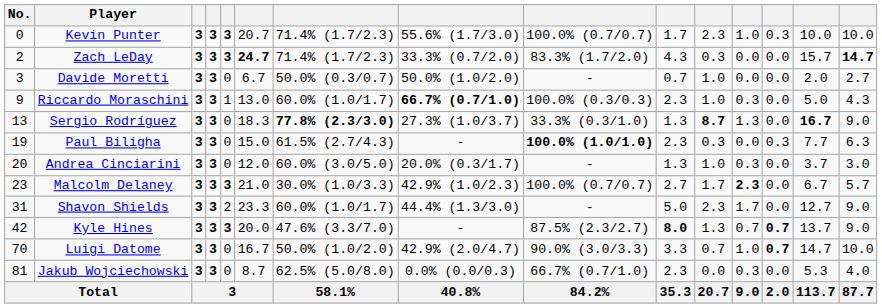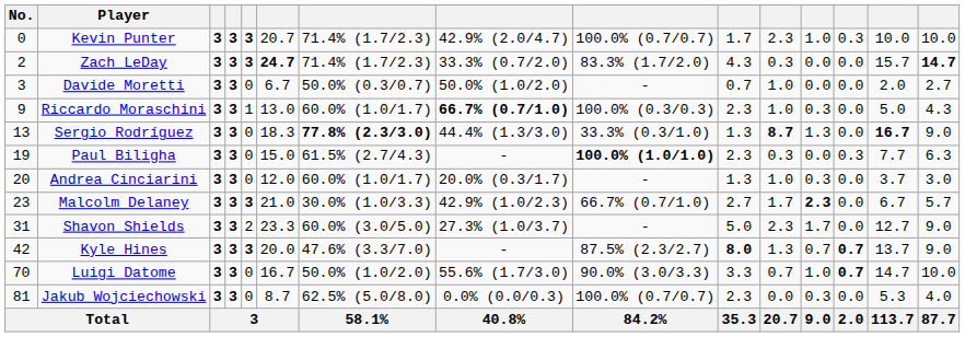Kevin Punter | column 8: 55.6% (1.7/3.0) -> 42.9% (2.0/4.7)
Sergio Rodríguez | column 8: 27.3% (1.0/3.7) -> 44.4% (1.3/3.0)
Andrea Cinciarini | column 7: 60.0% (3.0/5.0) -> 60.0% (1.0/1.7)
Malcolm Delaney | column 9: 100.0% (0.7/0.7) -> 66.7% (0.7/1.0)
Shavon Shields | column 7: 60.0% (1.0/1.7) -> 60.0% (3.0/5.0)
Shavon Shields | column 8: 44.4% (1.3/3.0) -> 27.3% (1.0/3.7)
Luigi Datome | column 8: 42.9% (2.0/4.7) -> 55.6% (1.7/3.0)
Jakub Wojciechowski | column 9: 66.7% (0.7/1.0) -> 100.0% (0.7/0.7)
